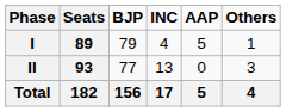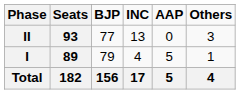rows swapped: I <-> II
